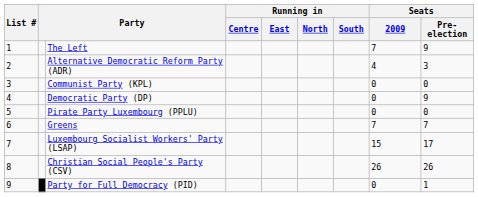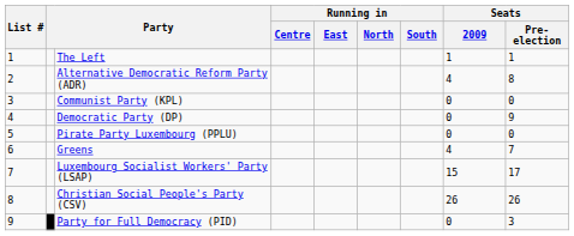The Left | Seats / 2009: 7 -> 1
The Left | Seats / Pre-election: 9 -> 1
Alternative Democratic Reform Party (ADR) | Seats / Pre-election: 3 -> 8
Greens | Seats / 2009: 7 -> 4
Party for Full Democracy (PID) | Seats / Pre-election: 1 -> 3
